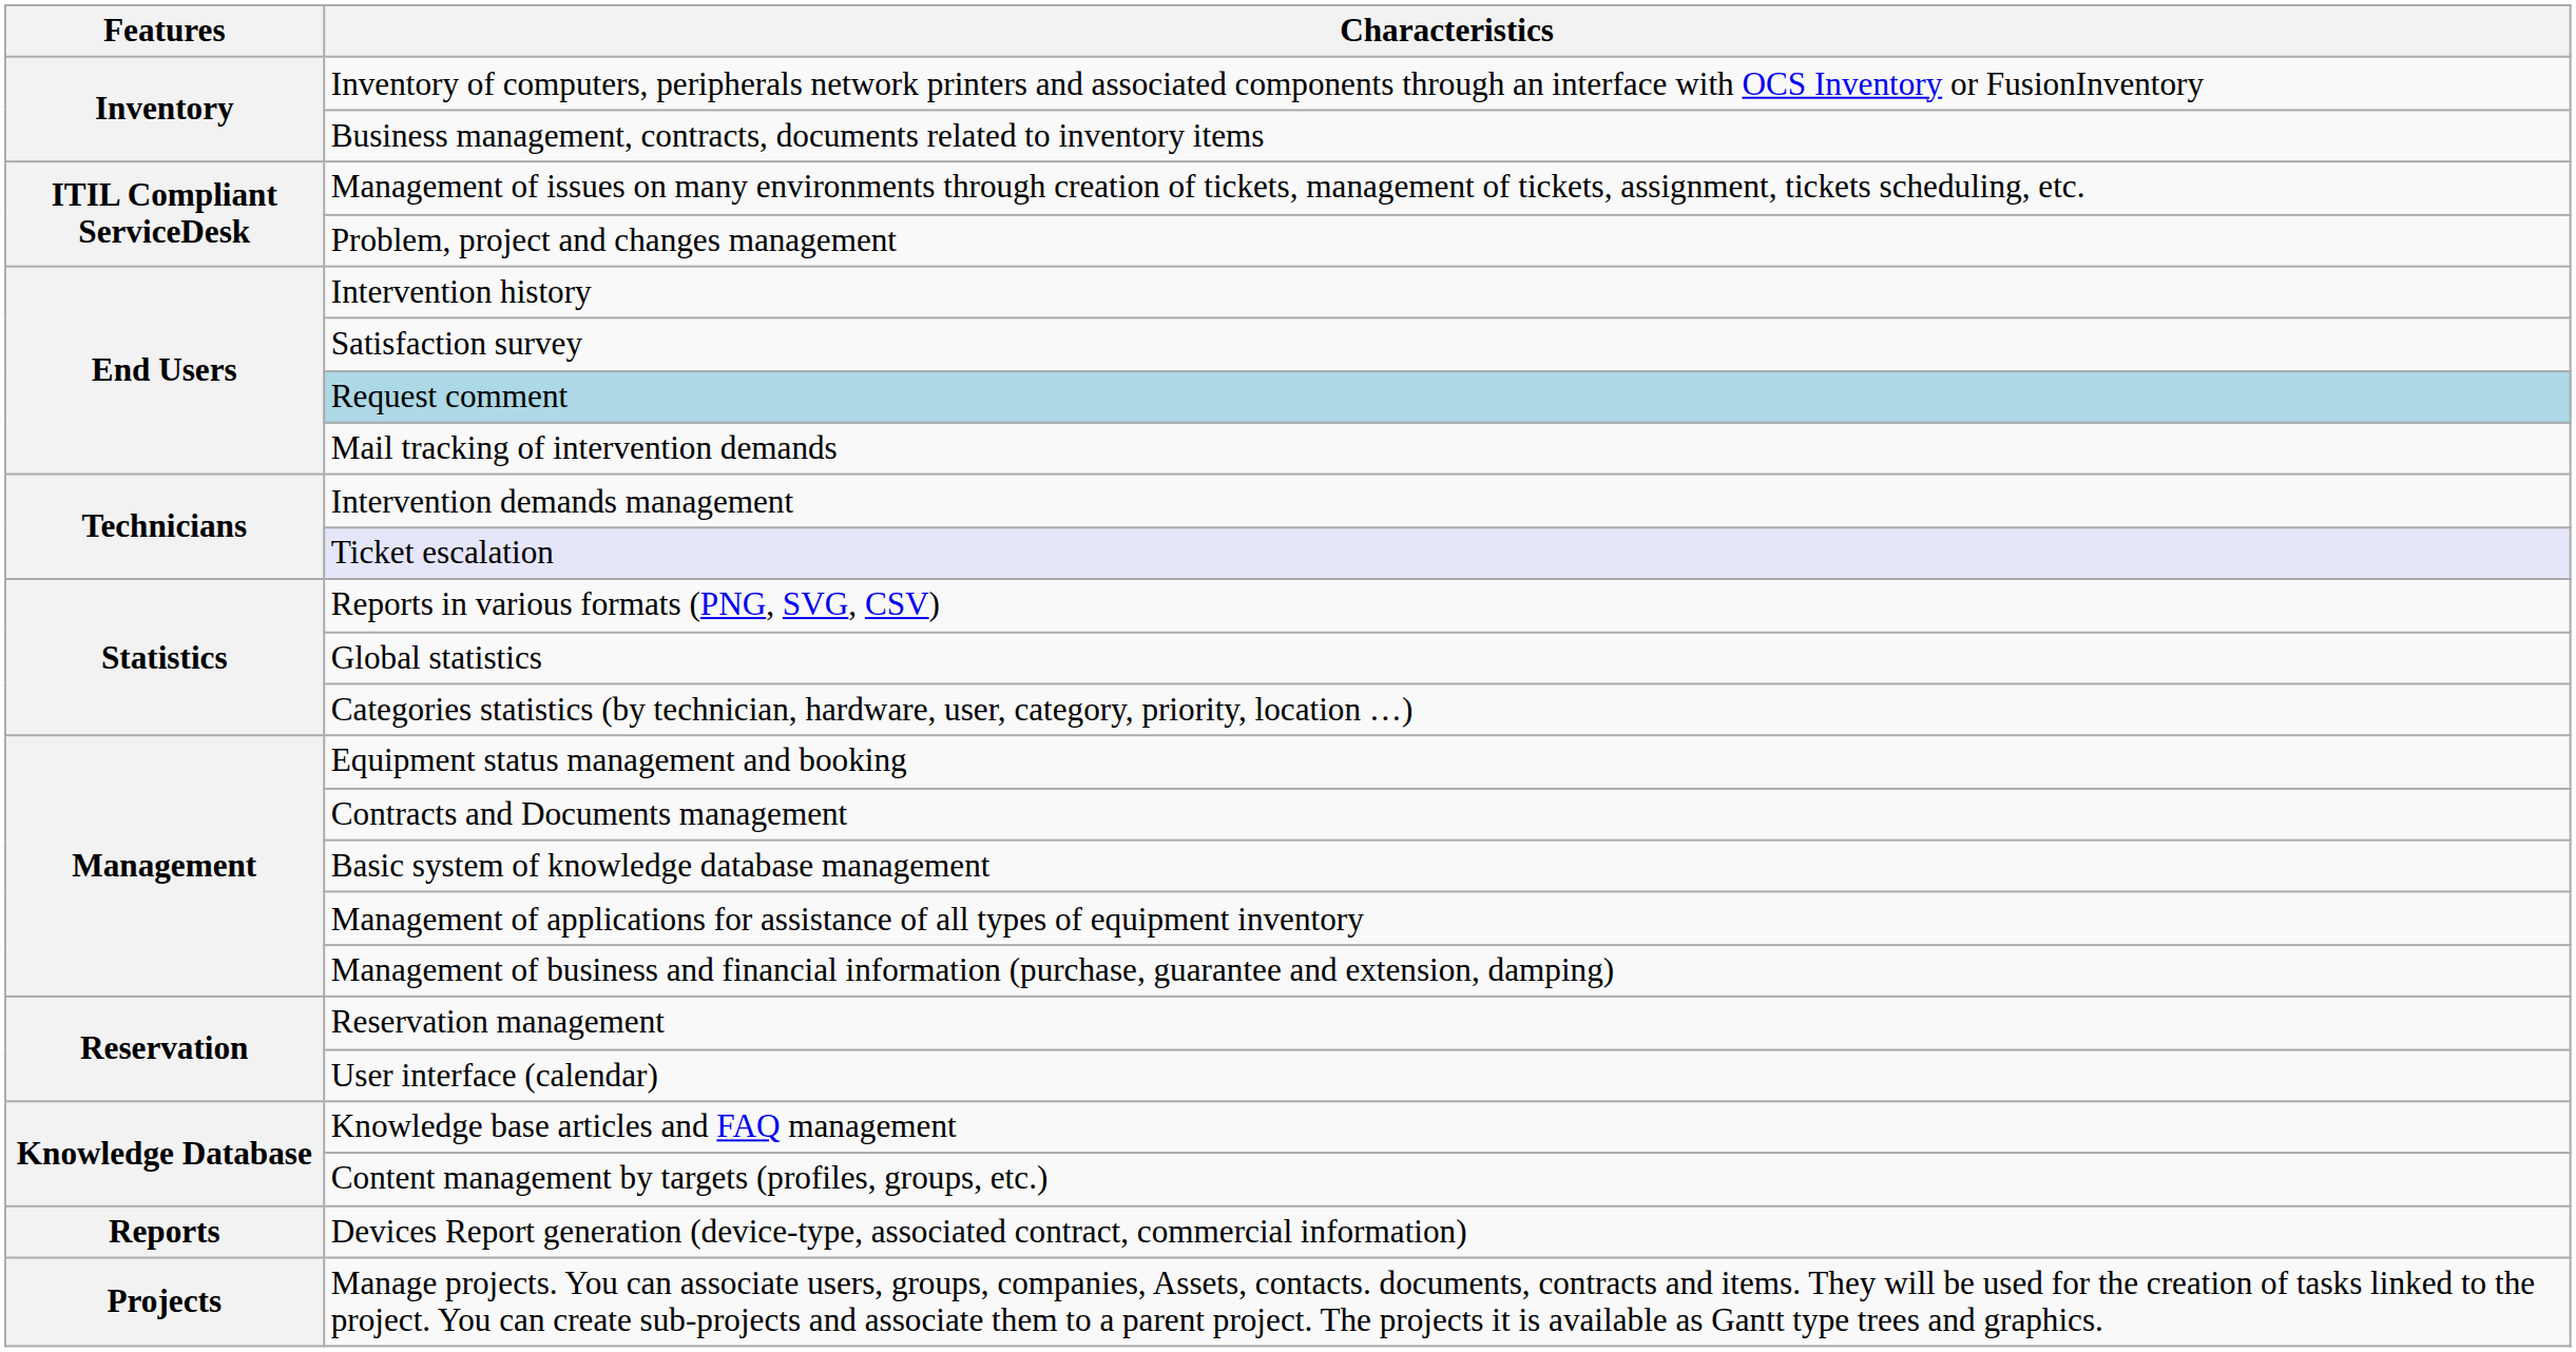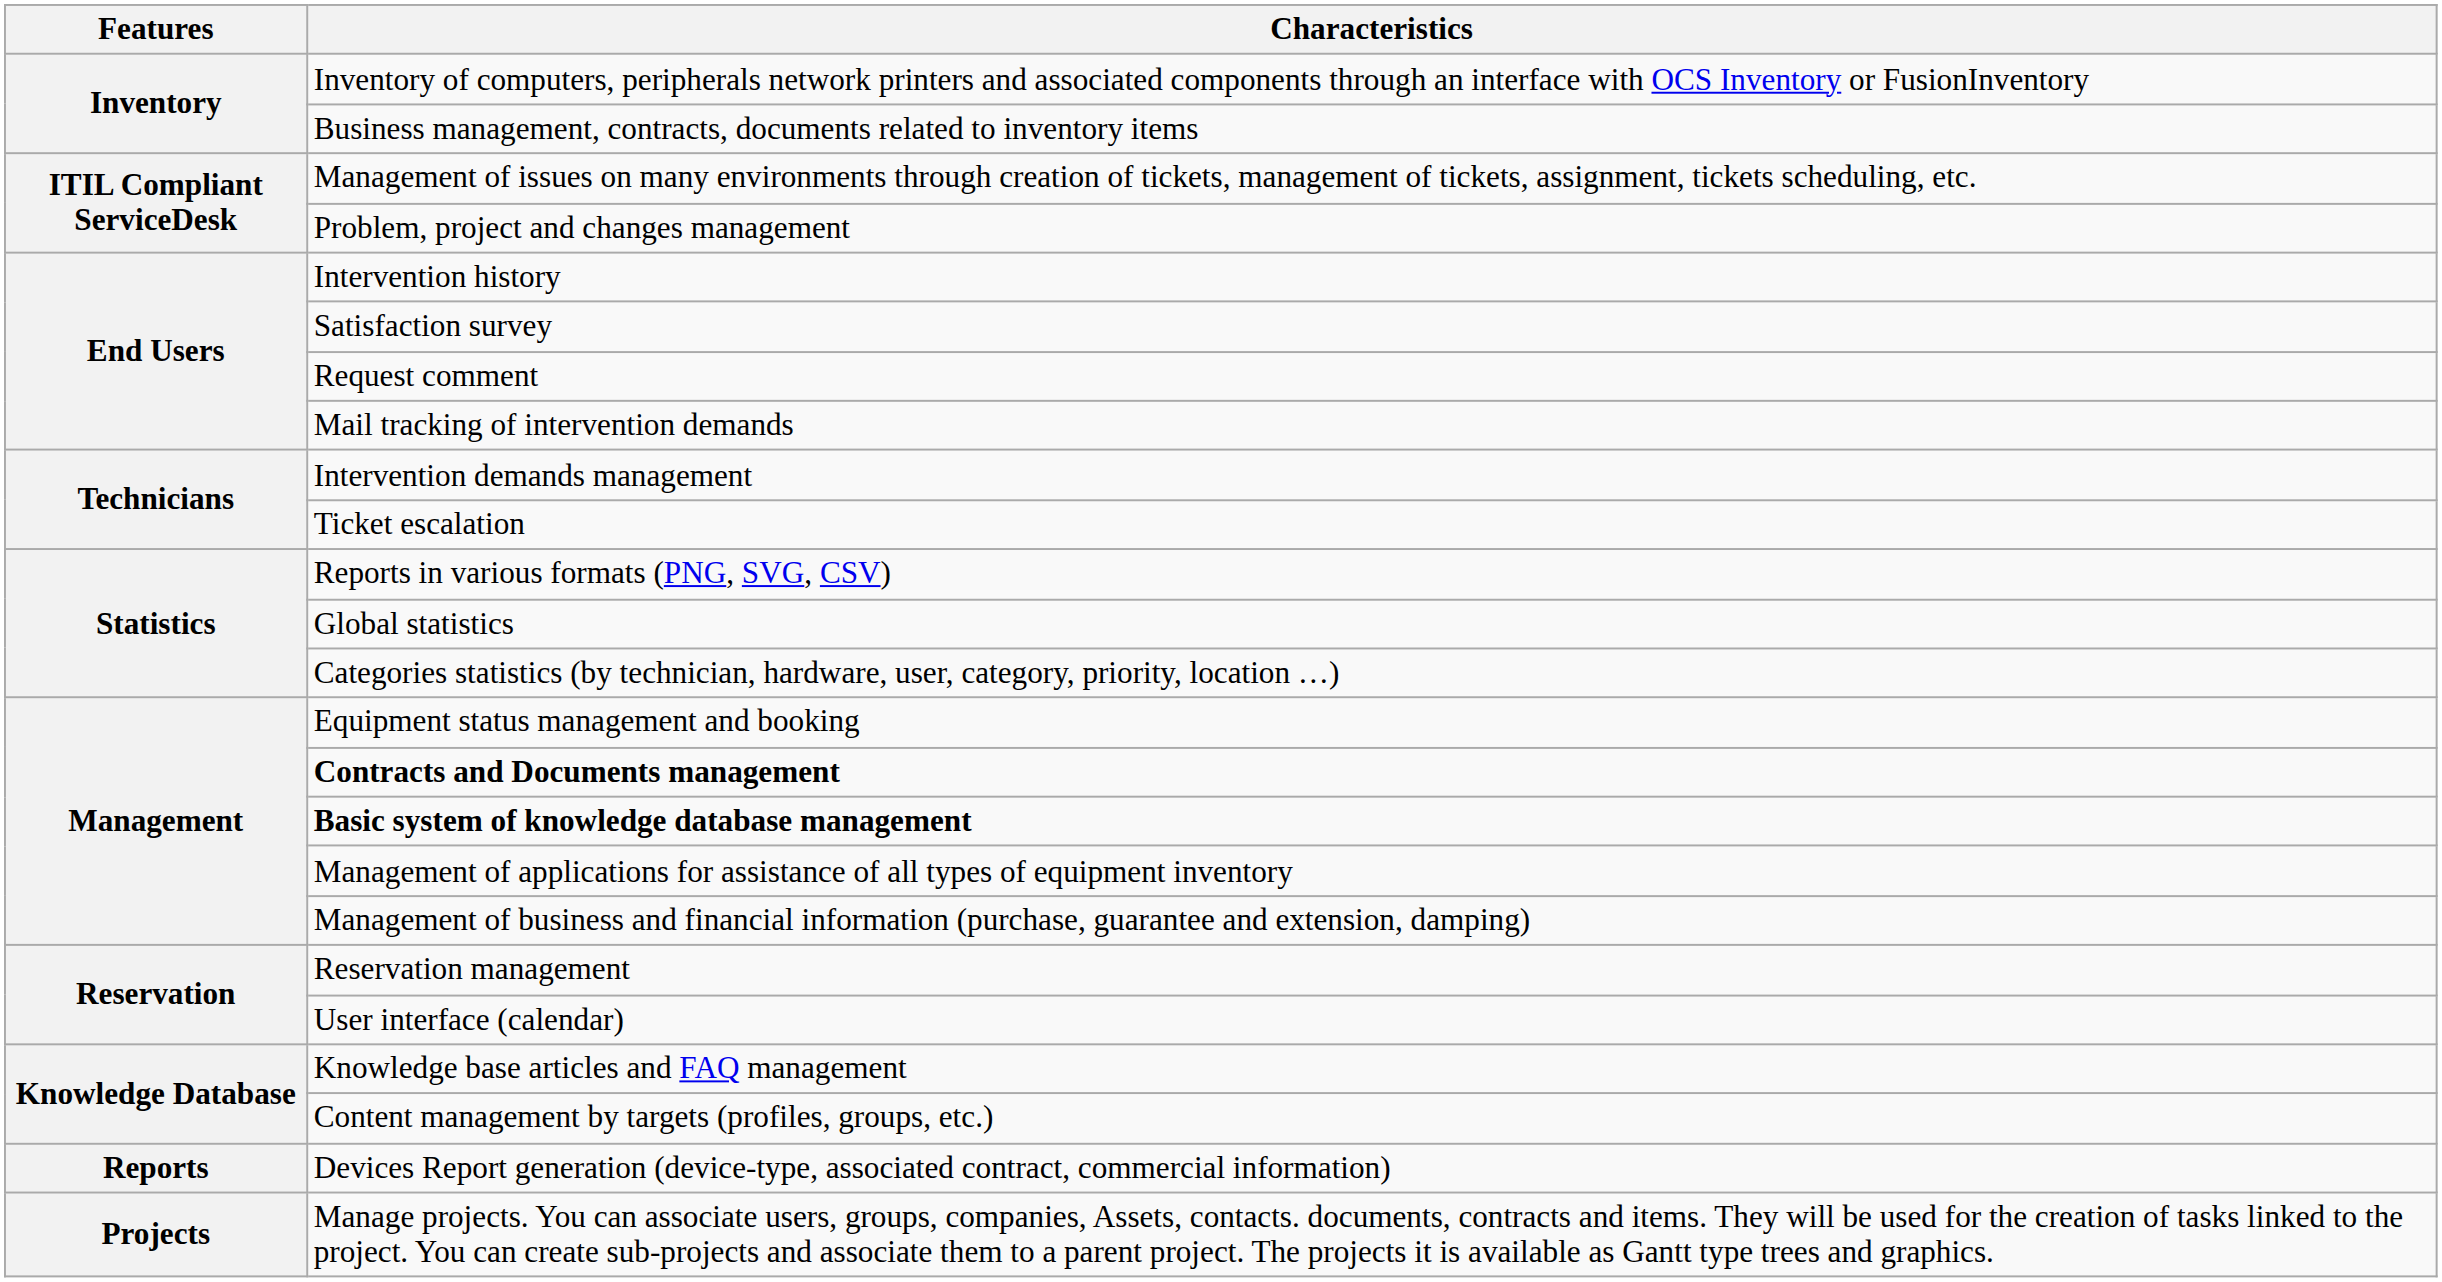Request comment | Characteristics: lightblue background -> no background
Ticket escalation | Characteristics: lavender background -> no background
Contracts and Documents management | Characteristics: normal -> bold
Basic system of knowledge database management | Characteristics: normal -> bold
